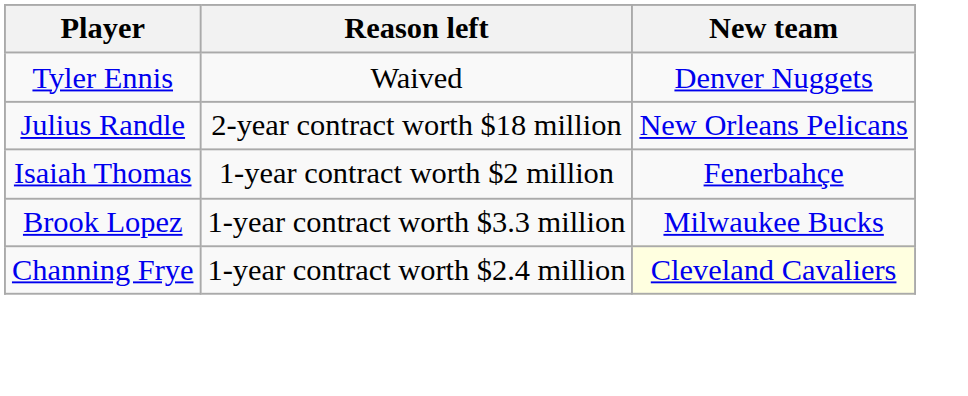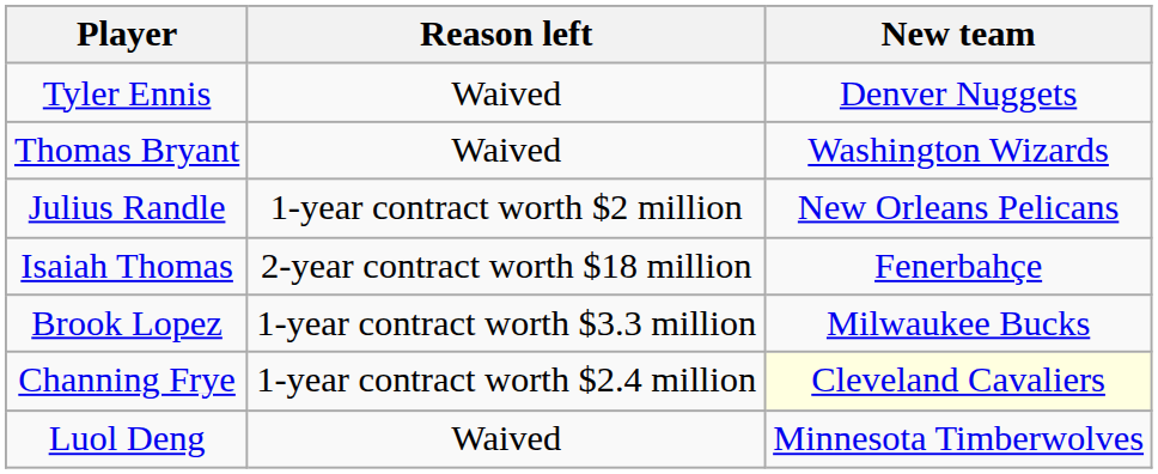+ row: Thomas Bryant | Waived | Washington Wizards
Julius Randle | Reason left: 2-year contract worth $18 million -> 1-year contract worth $2 million
Isaiah Thomas | Reason left: 1-year contract worth $2 million -> 2-year contract worth $18 million
+ row: Luol Deng | Waived | Minnesota Timberwolves
